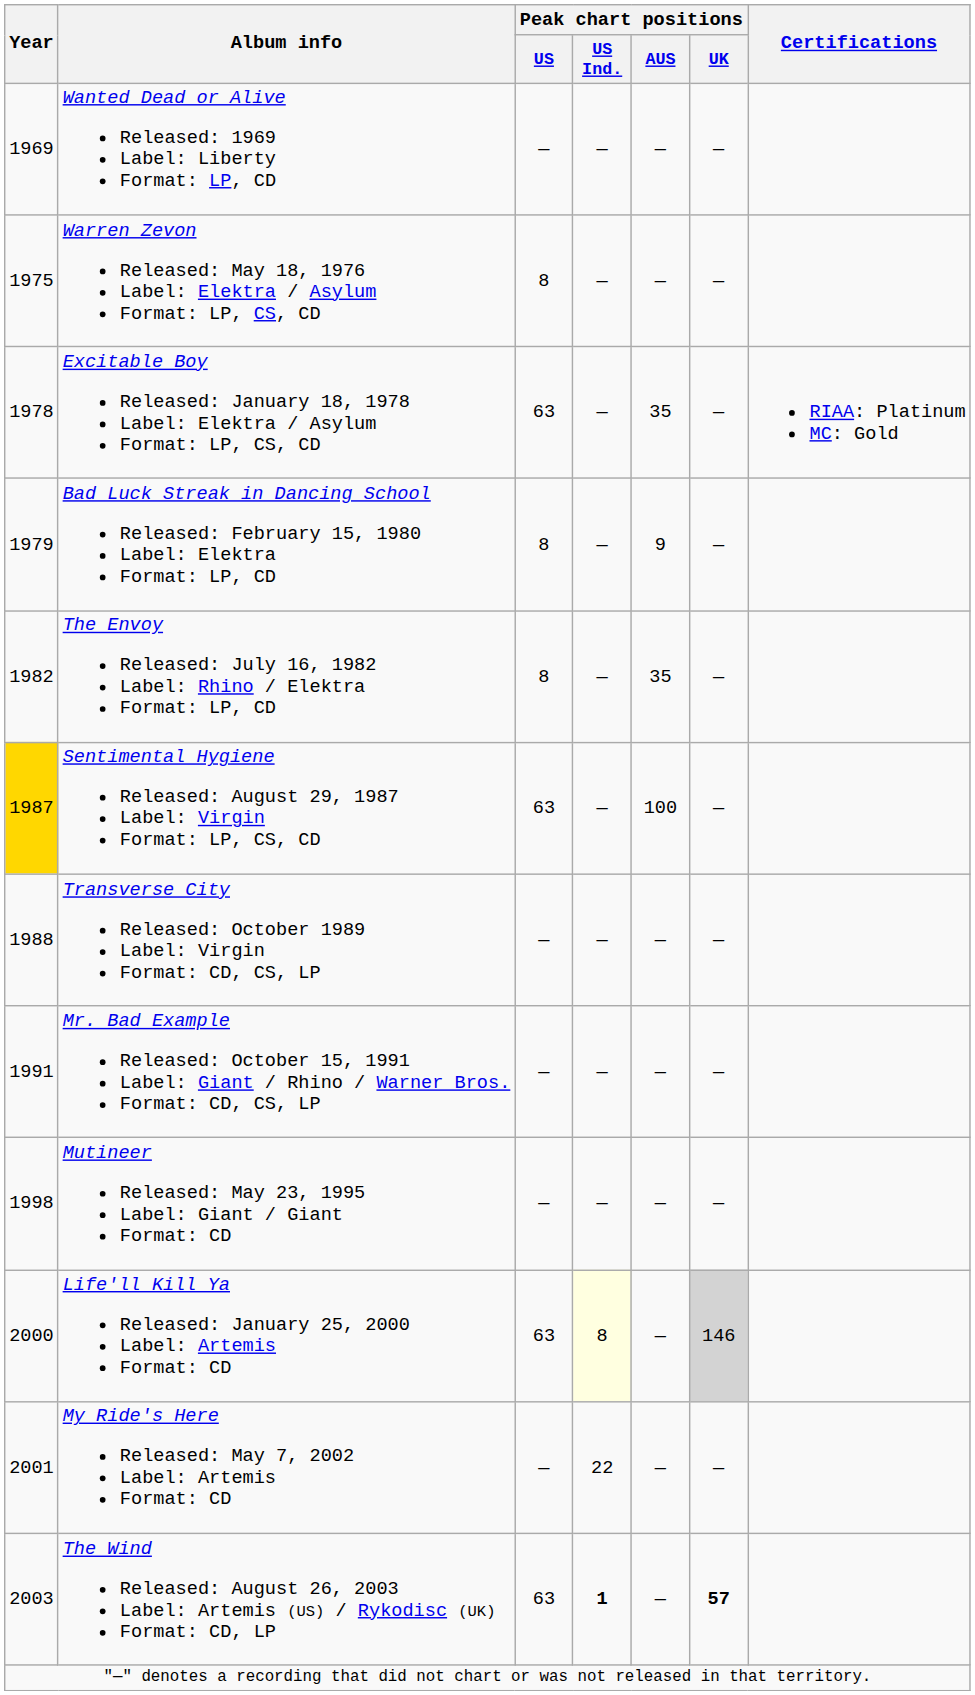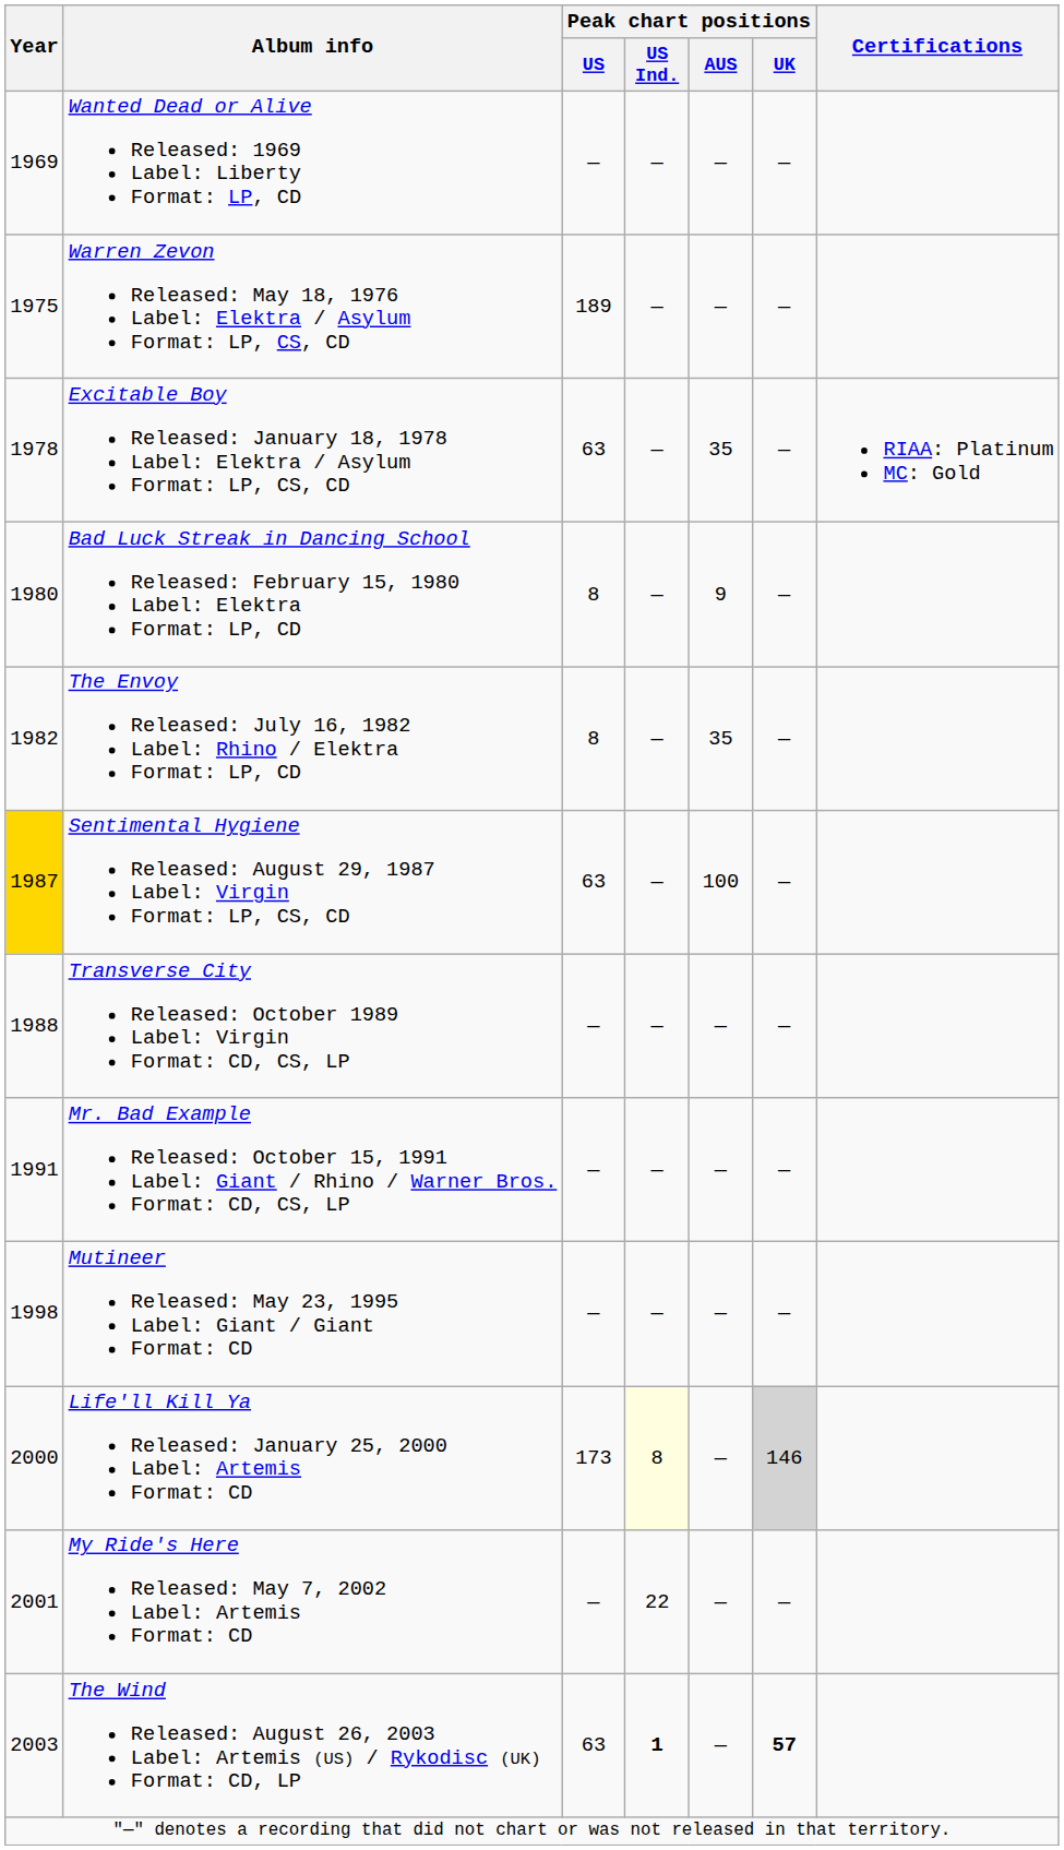row 4 | Peak chart positions / US: 8 -> 189
row 6 | Year: 1979 -> 1980
row 12 | Peak chart positions / US: 63 -> 173
